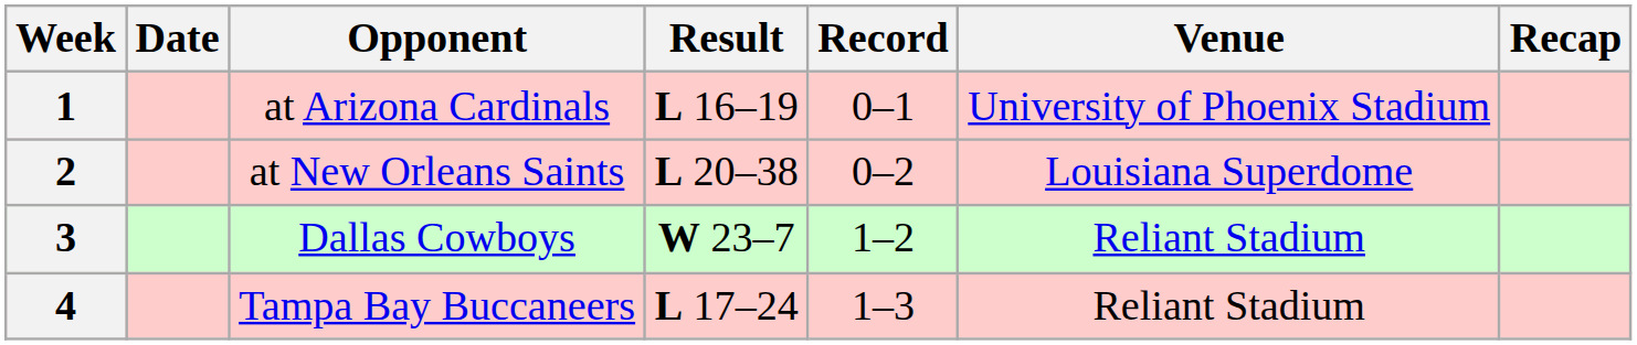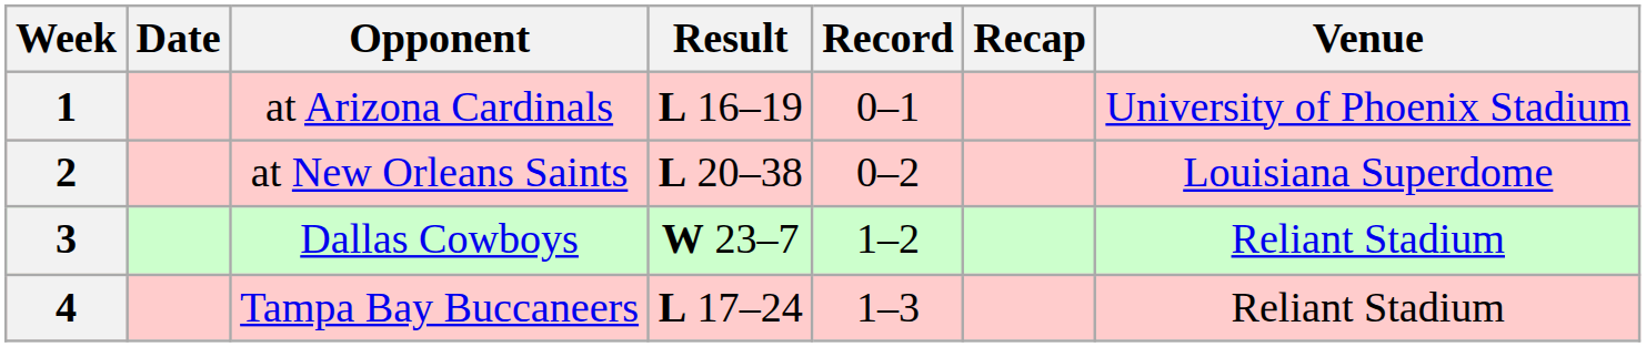columns swapped: Venue <-> Recap
